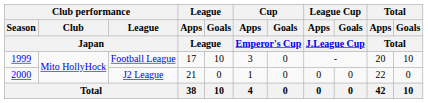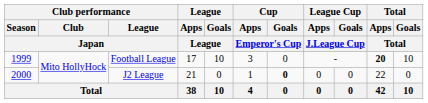Football League | Total / Apps / Total: normal -> bold
J2 League | Cup / Goals / Emperor's Cup: normal -> bold
